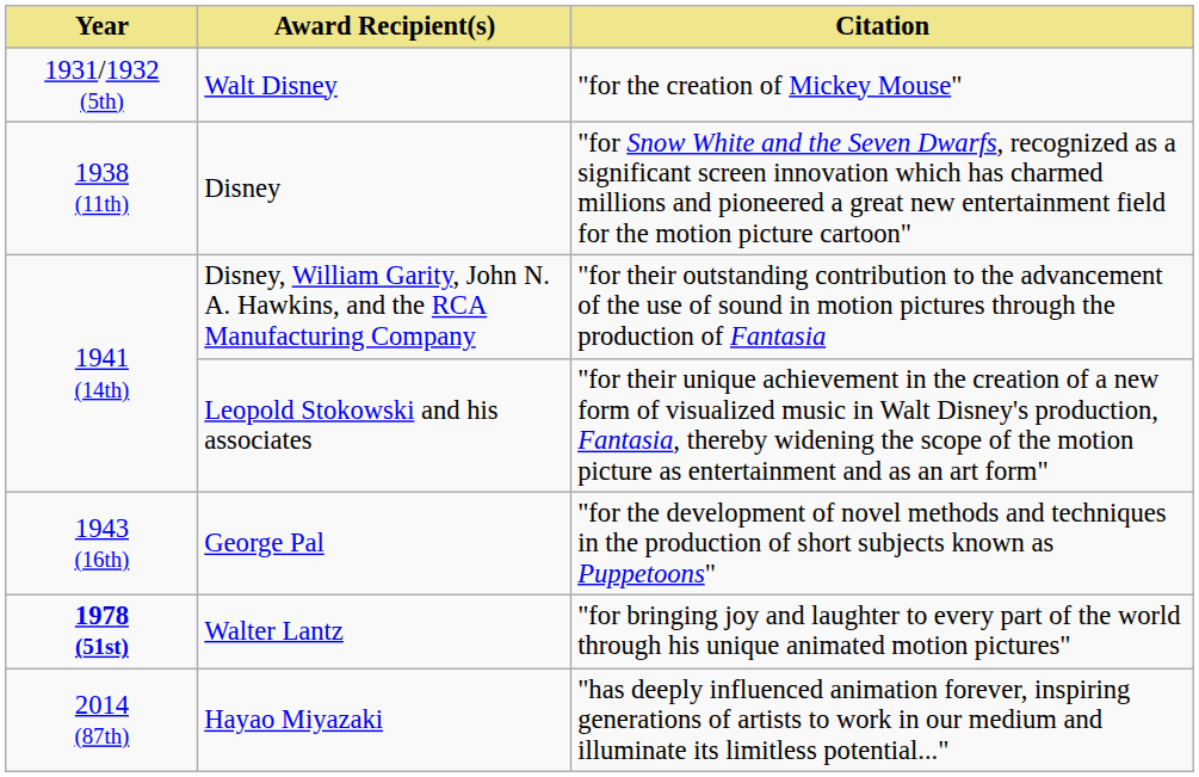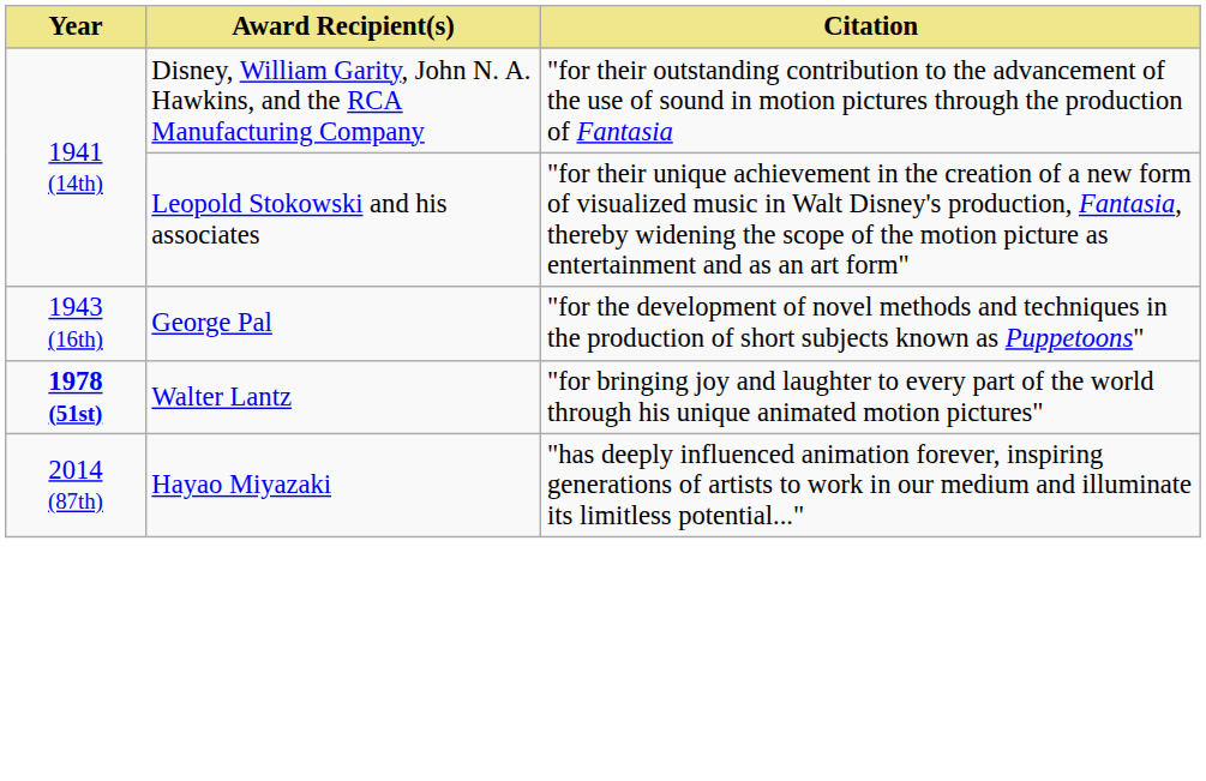- row: 1931/1932 (5th) | Walt Disney | "for the creation of Mickey Mouse"
- row: 1938 (11th) | Disney | "for Snow White and the Seven Dwarfs, recognized as a significant screen innovation which has charmed millions and pioneered a great new entertainment field for the motion picture cartoon"
